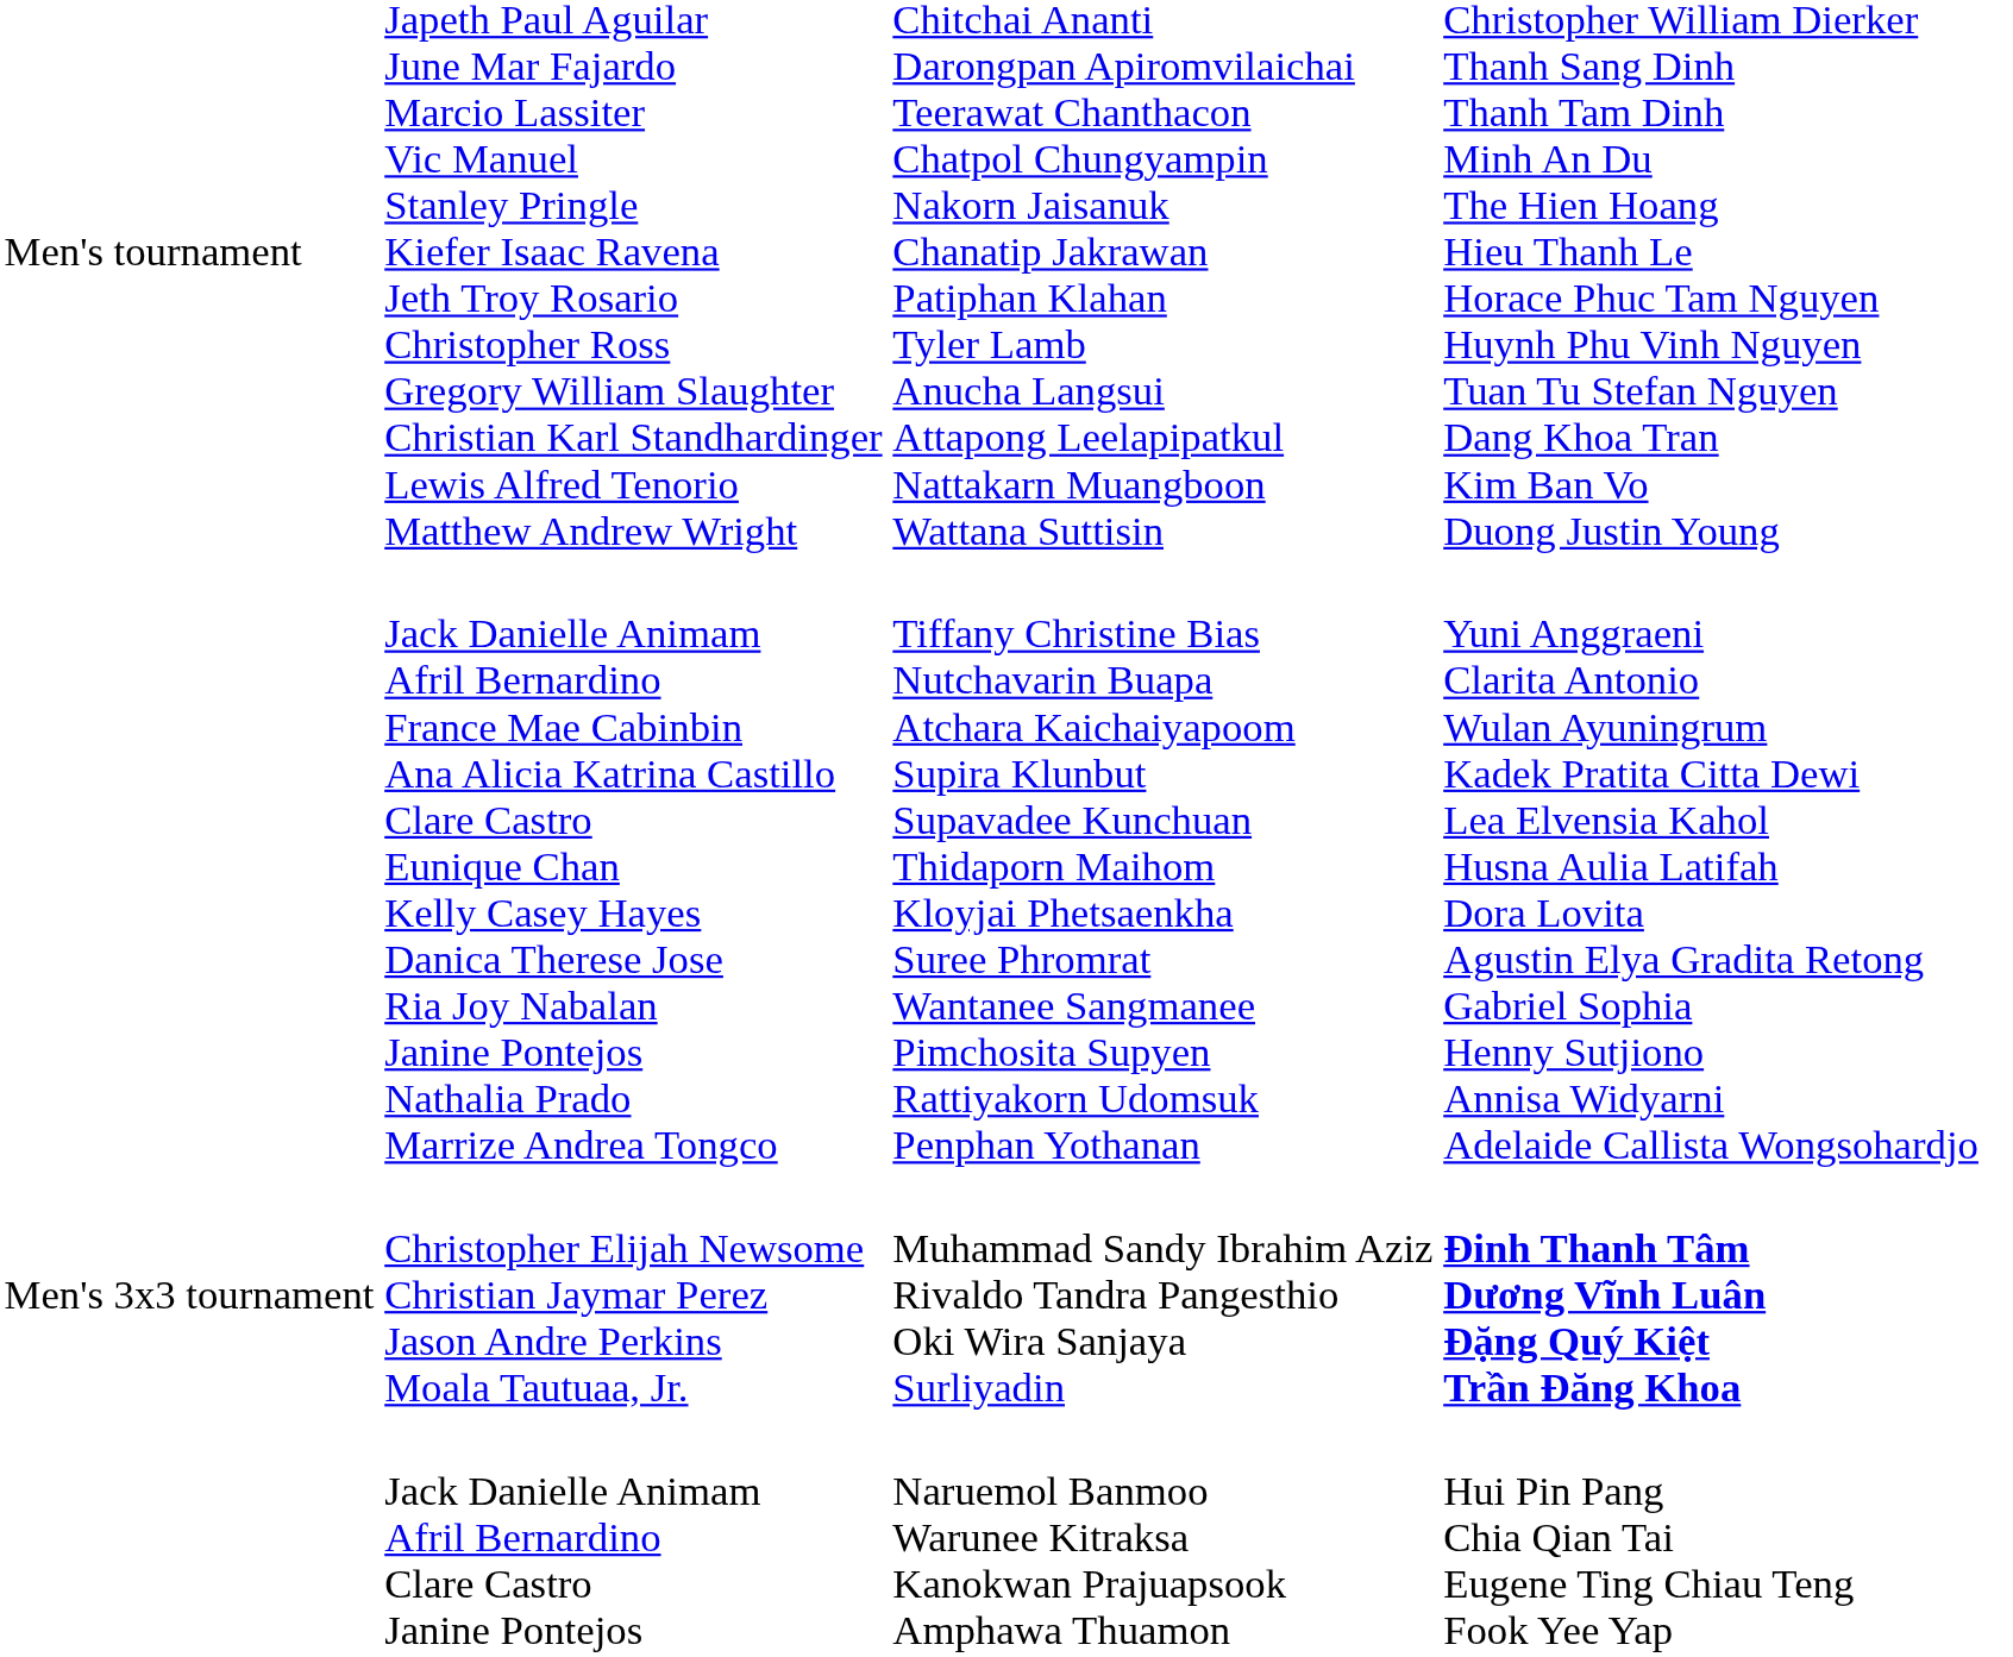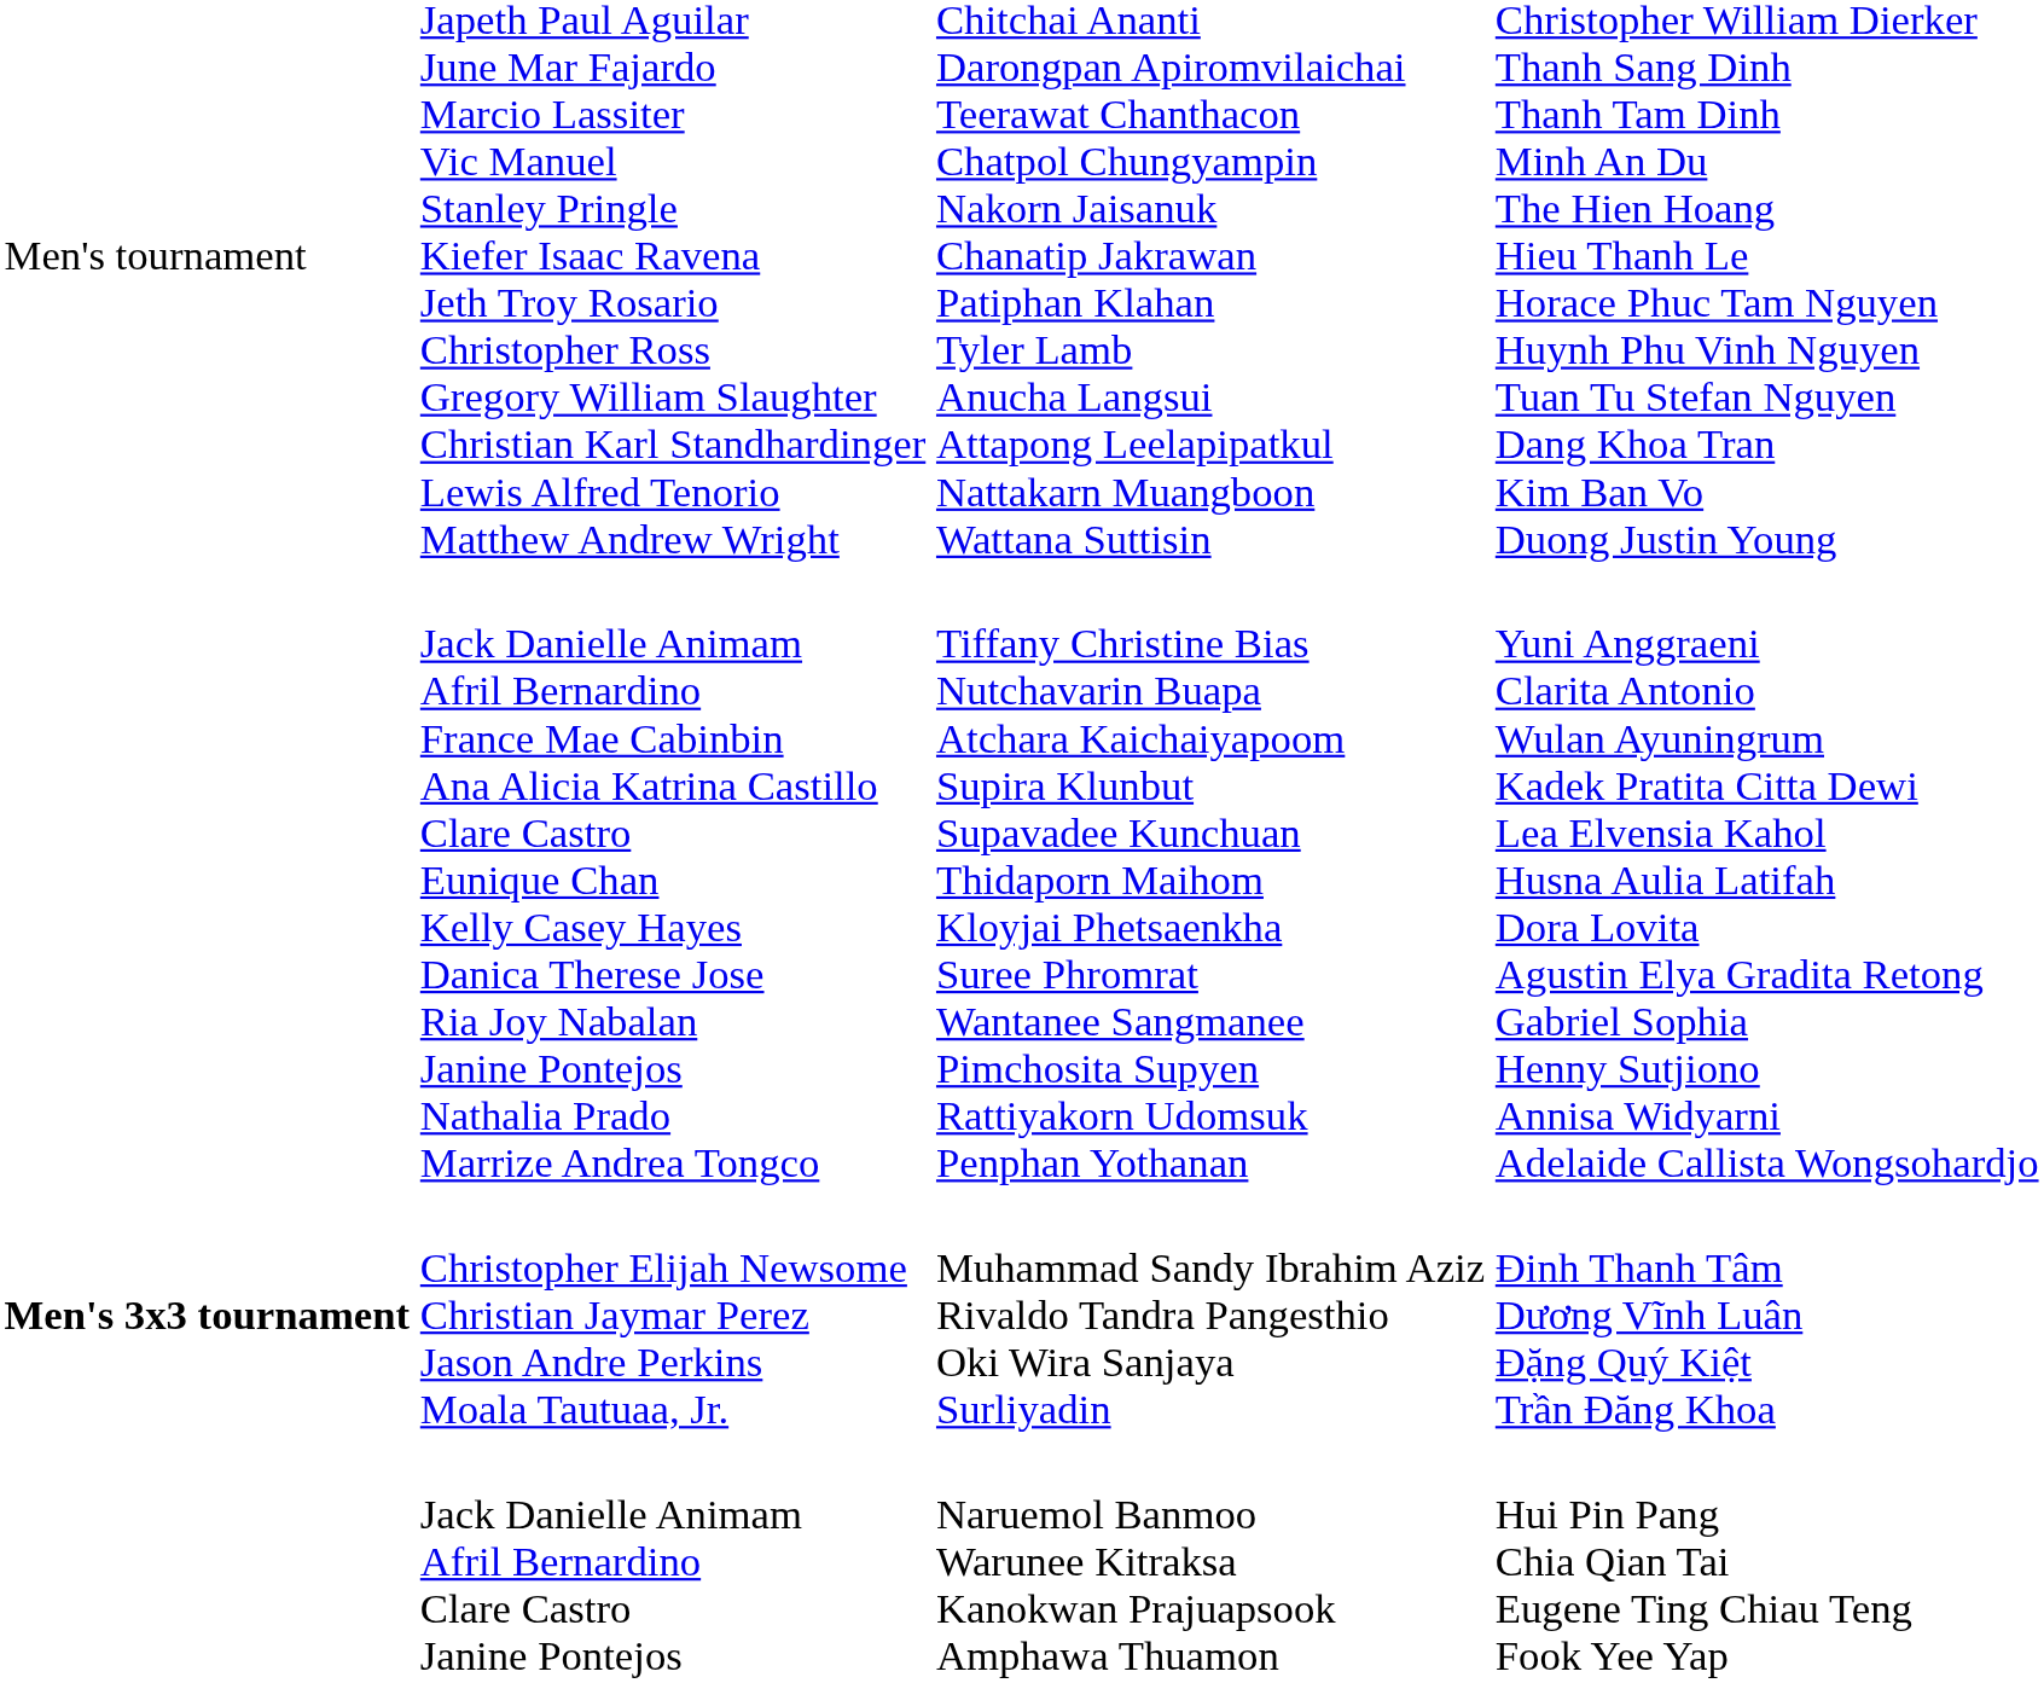row 3 | column 1: normal -> bold
row 3 | column 4: bold -> normal
